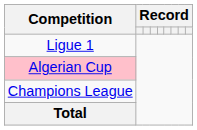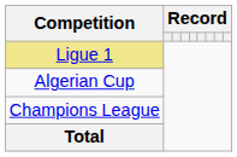Ligue 1 | Competition: no background -> khaki background
Algerian Cup | Competition: pink background -> no background
